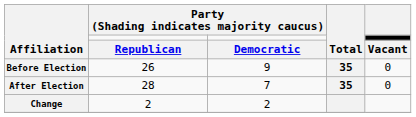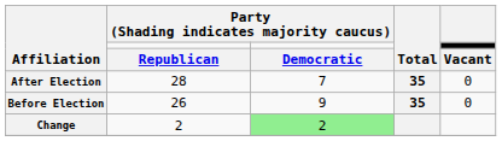rows swapped: Before Election <-> After Election
Change | column 3: no background -> lightgreen background
